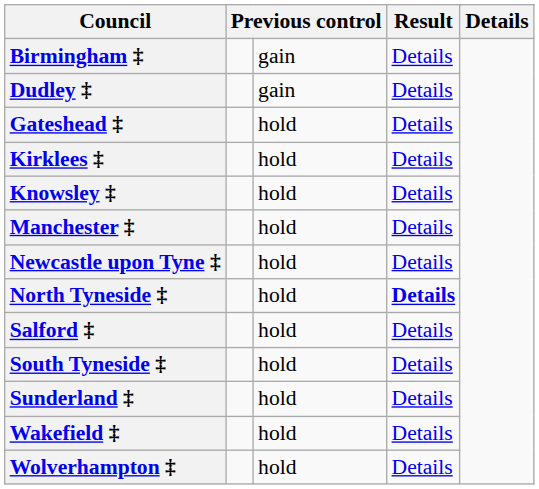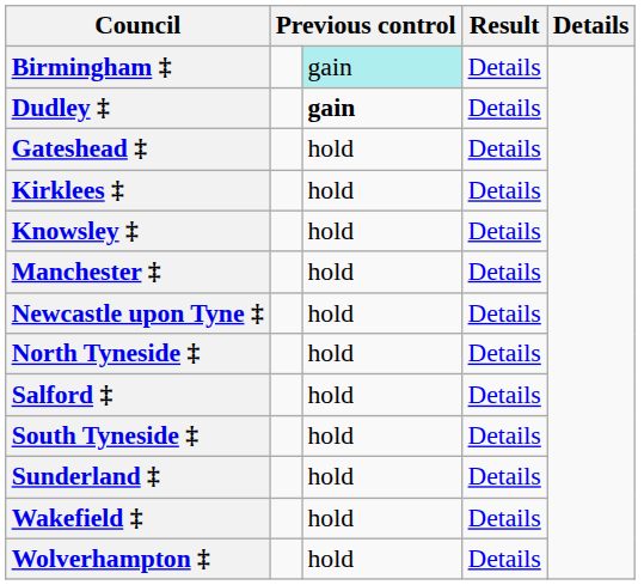Birmingham ‡ | column 3: no background -> paleturquoise background
Dudley ‡ | column 3: normal -> bold
North Tyneside ‡ | column 4: bold -> normal
